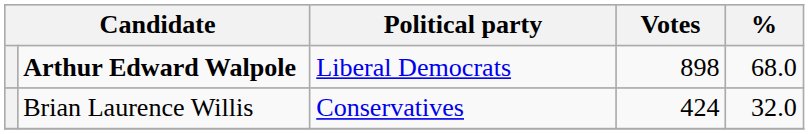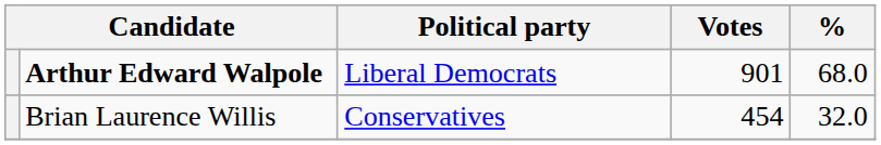Arthur Edward Walpole | Votes: 898 -> 901
Brian Laurence Willis | Votes: 424 -> 454
